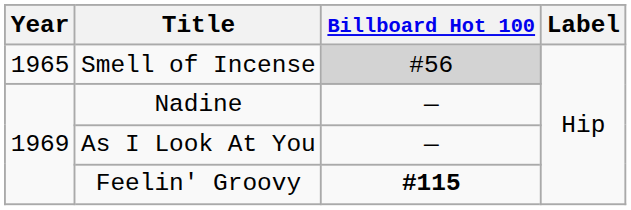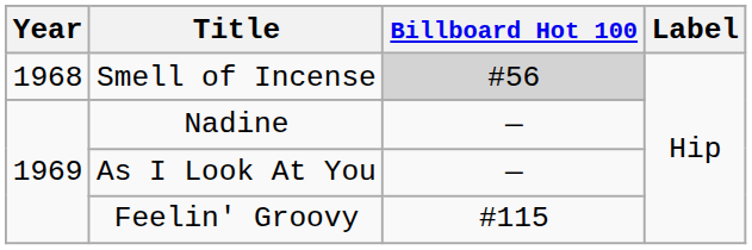Smell of Incense | Year: 1965 -> 1968
Feelin' Groovy | Billboard Hot 100: bold -> normal
